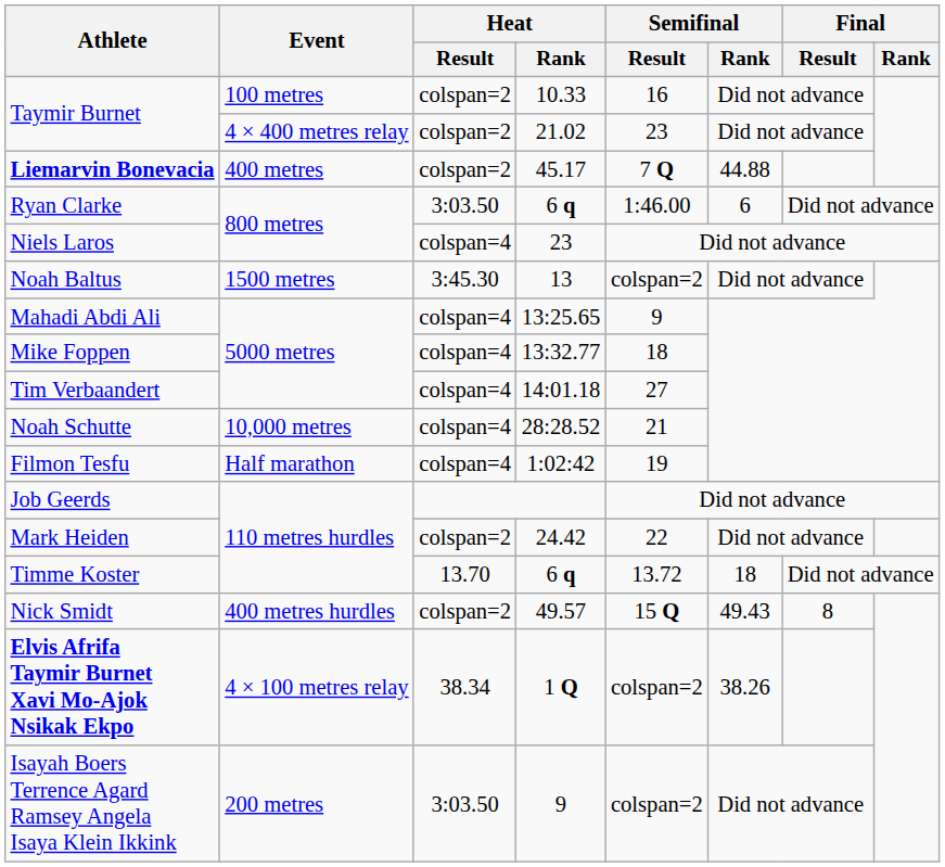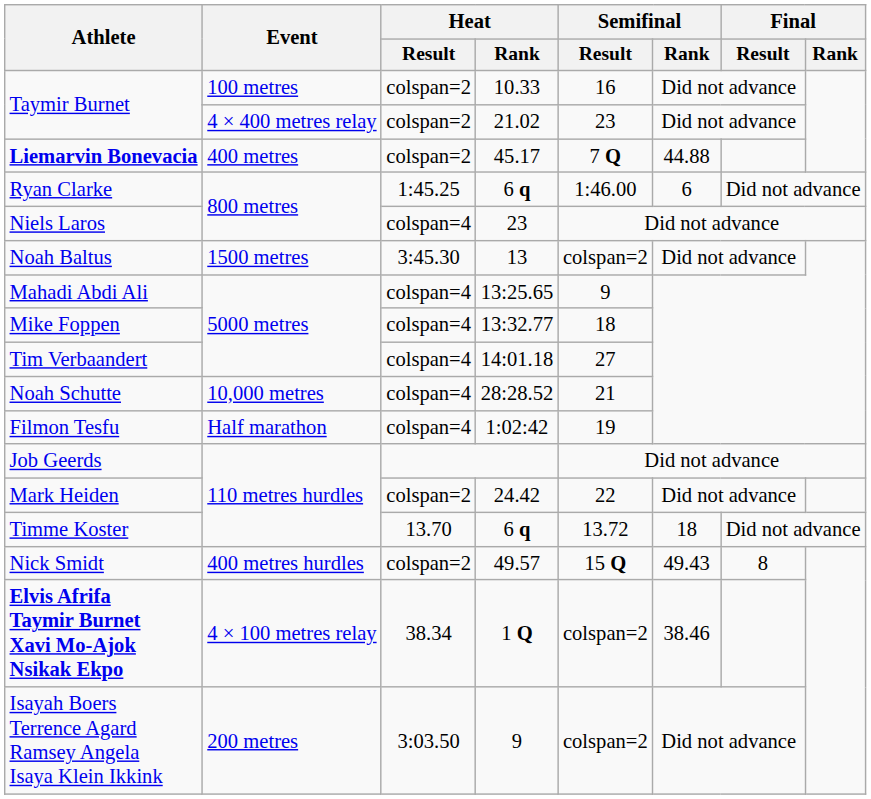Ryan Clarke | Heat / Result: 3:03.50 -> 1:45.25
Elvis Afrifa Taymir Burnet Xavi Mo-Ajok Nsikak Ekpo | Semifinal / Rank: 38.26 -> 38.46
